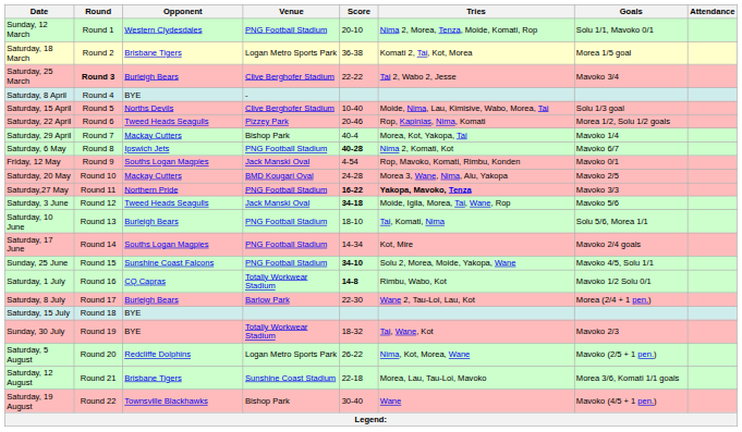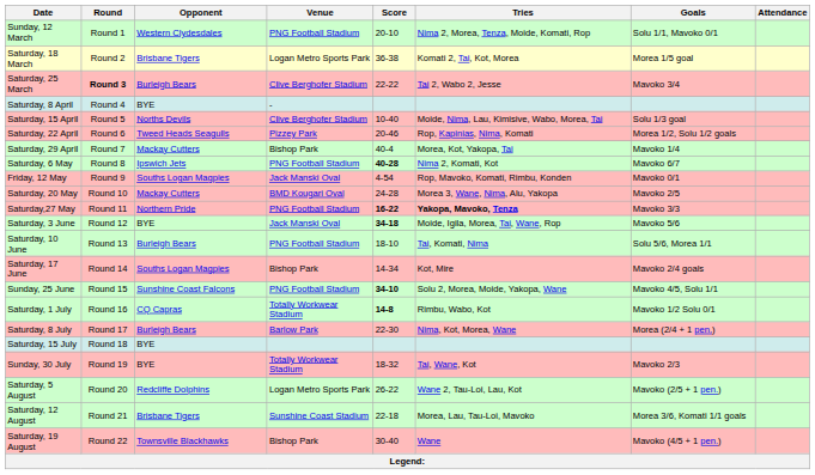Saturday, 3 June | Opponent: Tweed Heads Seagulls -> BYE
Saturday, 17 June | Venue: PNG Football Stadium -> Bishop Park
Saturday, 8 July | Tries: Wane 2, Tau-Loi, Lau, Kot -> Nima, Kot, Morea, Wane
Saturday, 5 August | Tries: Nima, Kot, Morea, Wane -> Wane 2, Tau-Loi, Lau, Kot
